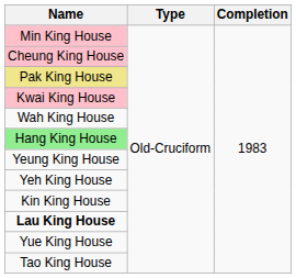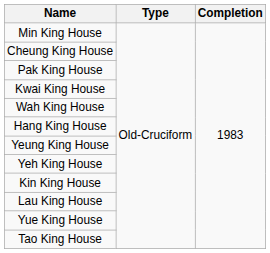Min King House | Name: pink background -> no background
Cheung King House | Name: pink background -> no background
Pak King House | Name: khaki background -> no background
Kwai King House | Name: pink background -> no background
Hang King House | Name: lightgreen background -> no background
Lau King House | Name: bold -> normal
